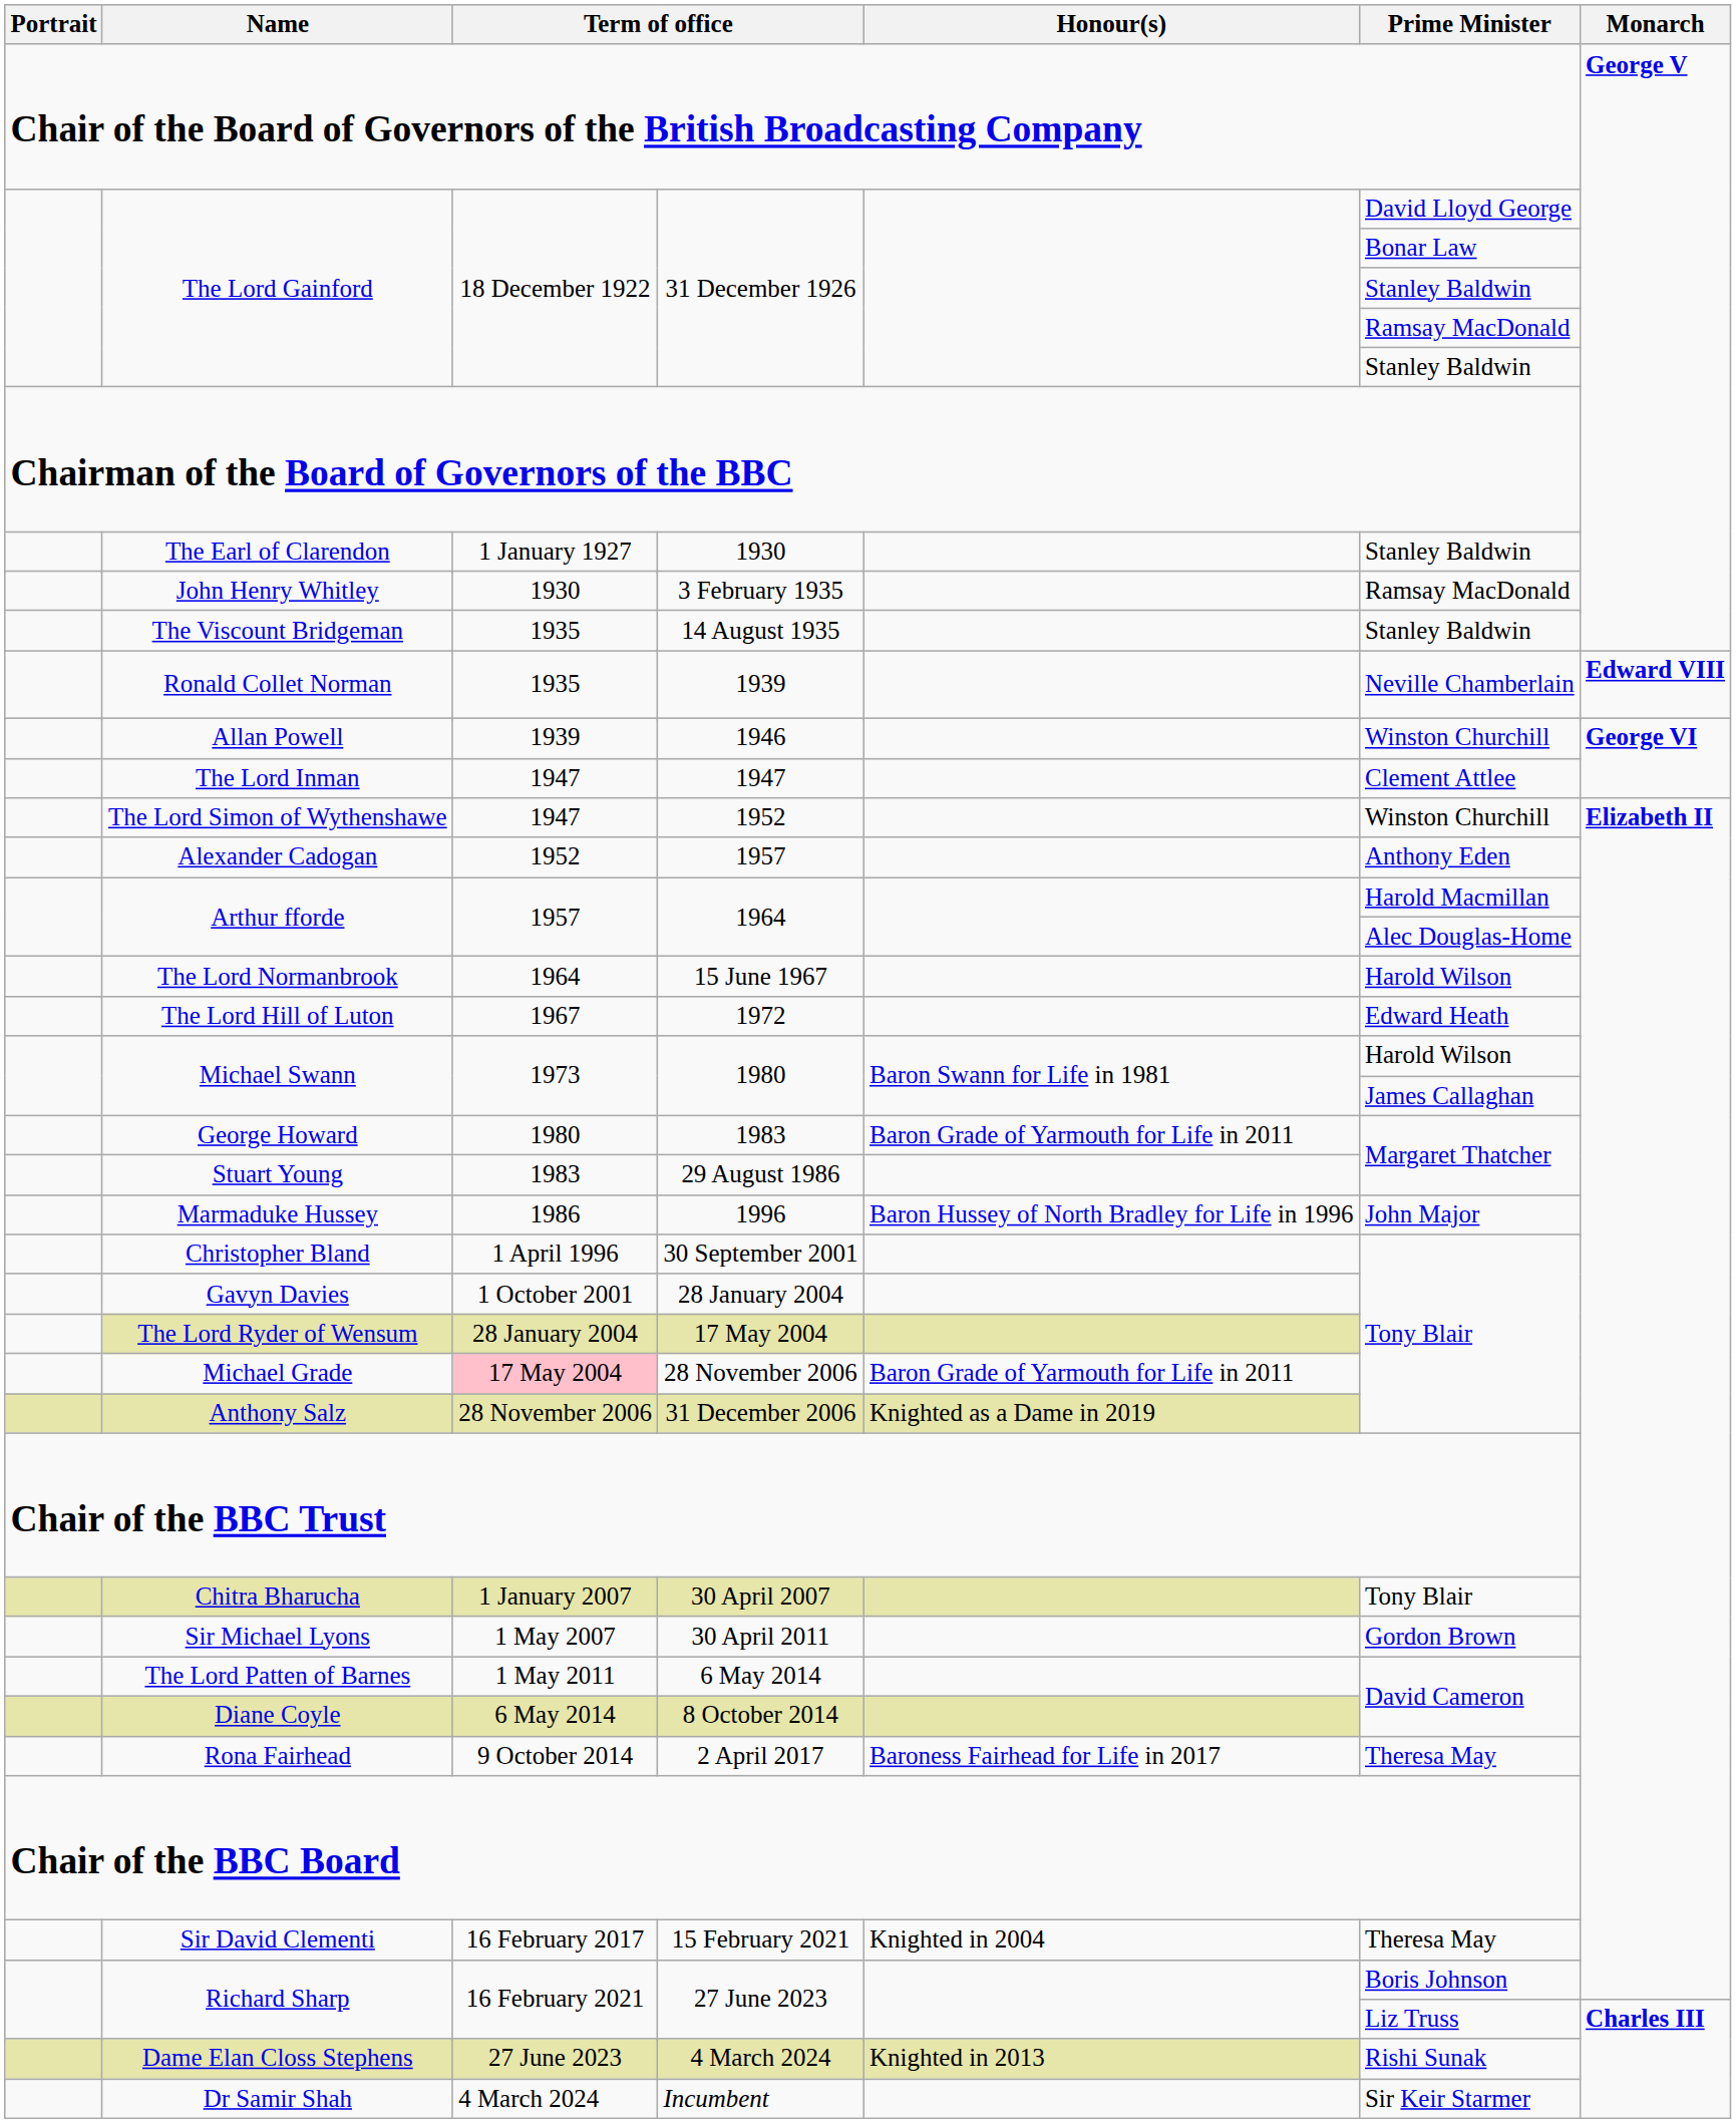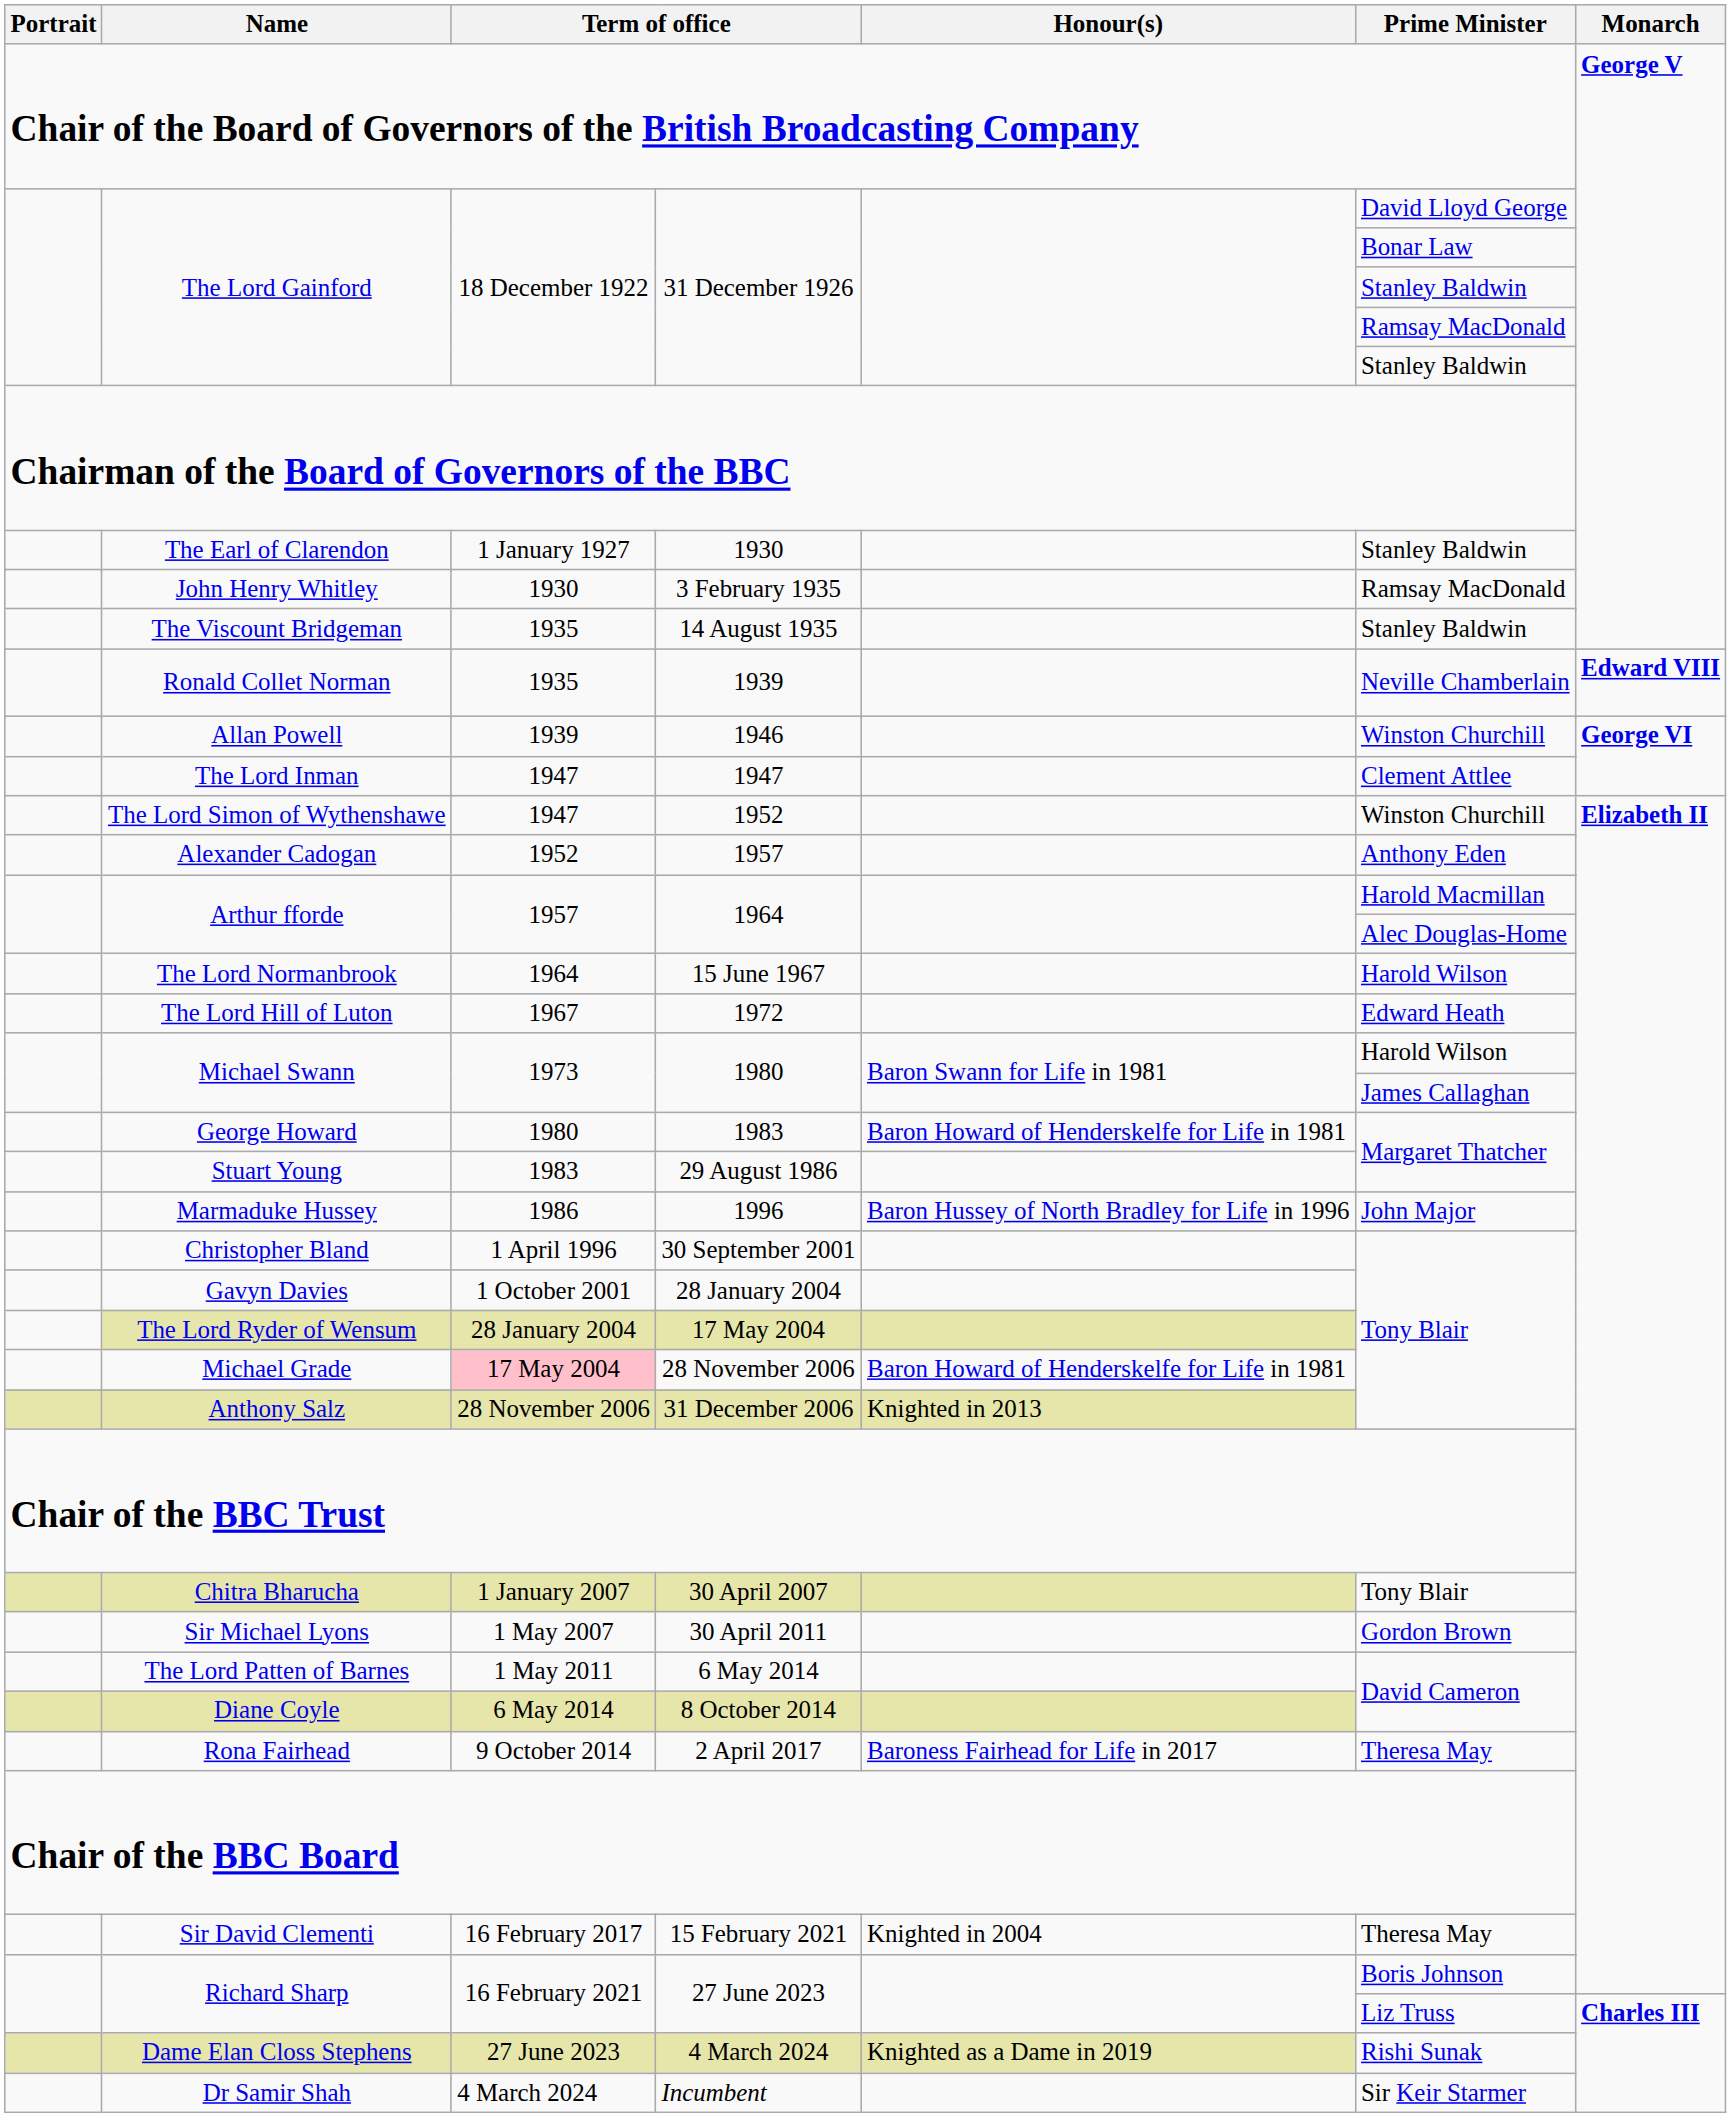George Howard | Honour(s): Baron Grade of Yarmouth for Life in 2011 -> Baron Howard of Henderskelfe for Life in 1981
Michael Grade | Honour(s): Baron Grade of Yarmouth for Life in 2011 -> Baron Howard of Henderskelfe for Life in 1981
Anthony Salz | Honour(s): Knighted as a Dame in 2019 -> Knighted in 2013
Dame Elan Closs Stephens | Honour(s): Knighted in 2013 -> Knighted as a Dame in 2019
